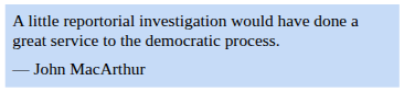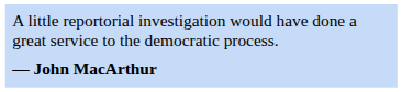row 2 | column 1: normal -> bold
